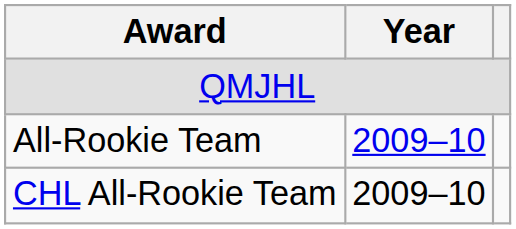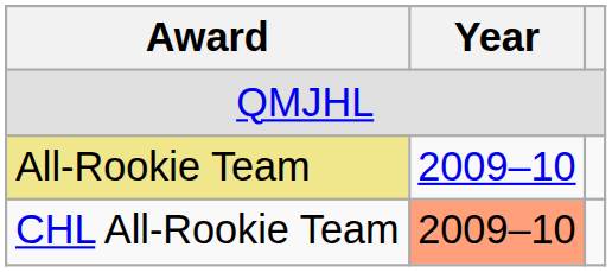All-Rookie Team | Award: no background -> khaki background
CHL All-Rookie Team | Year: no background -> lightsalmon background
